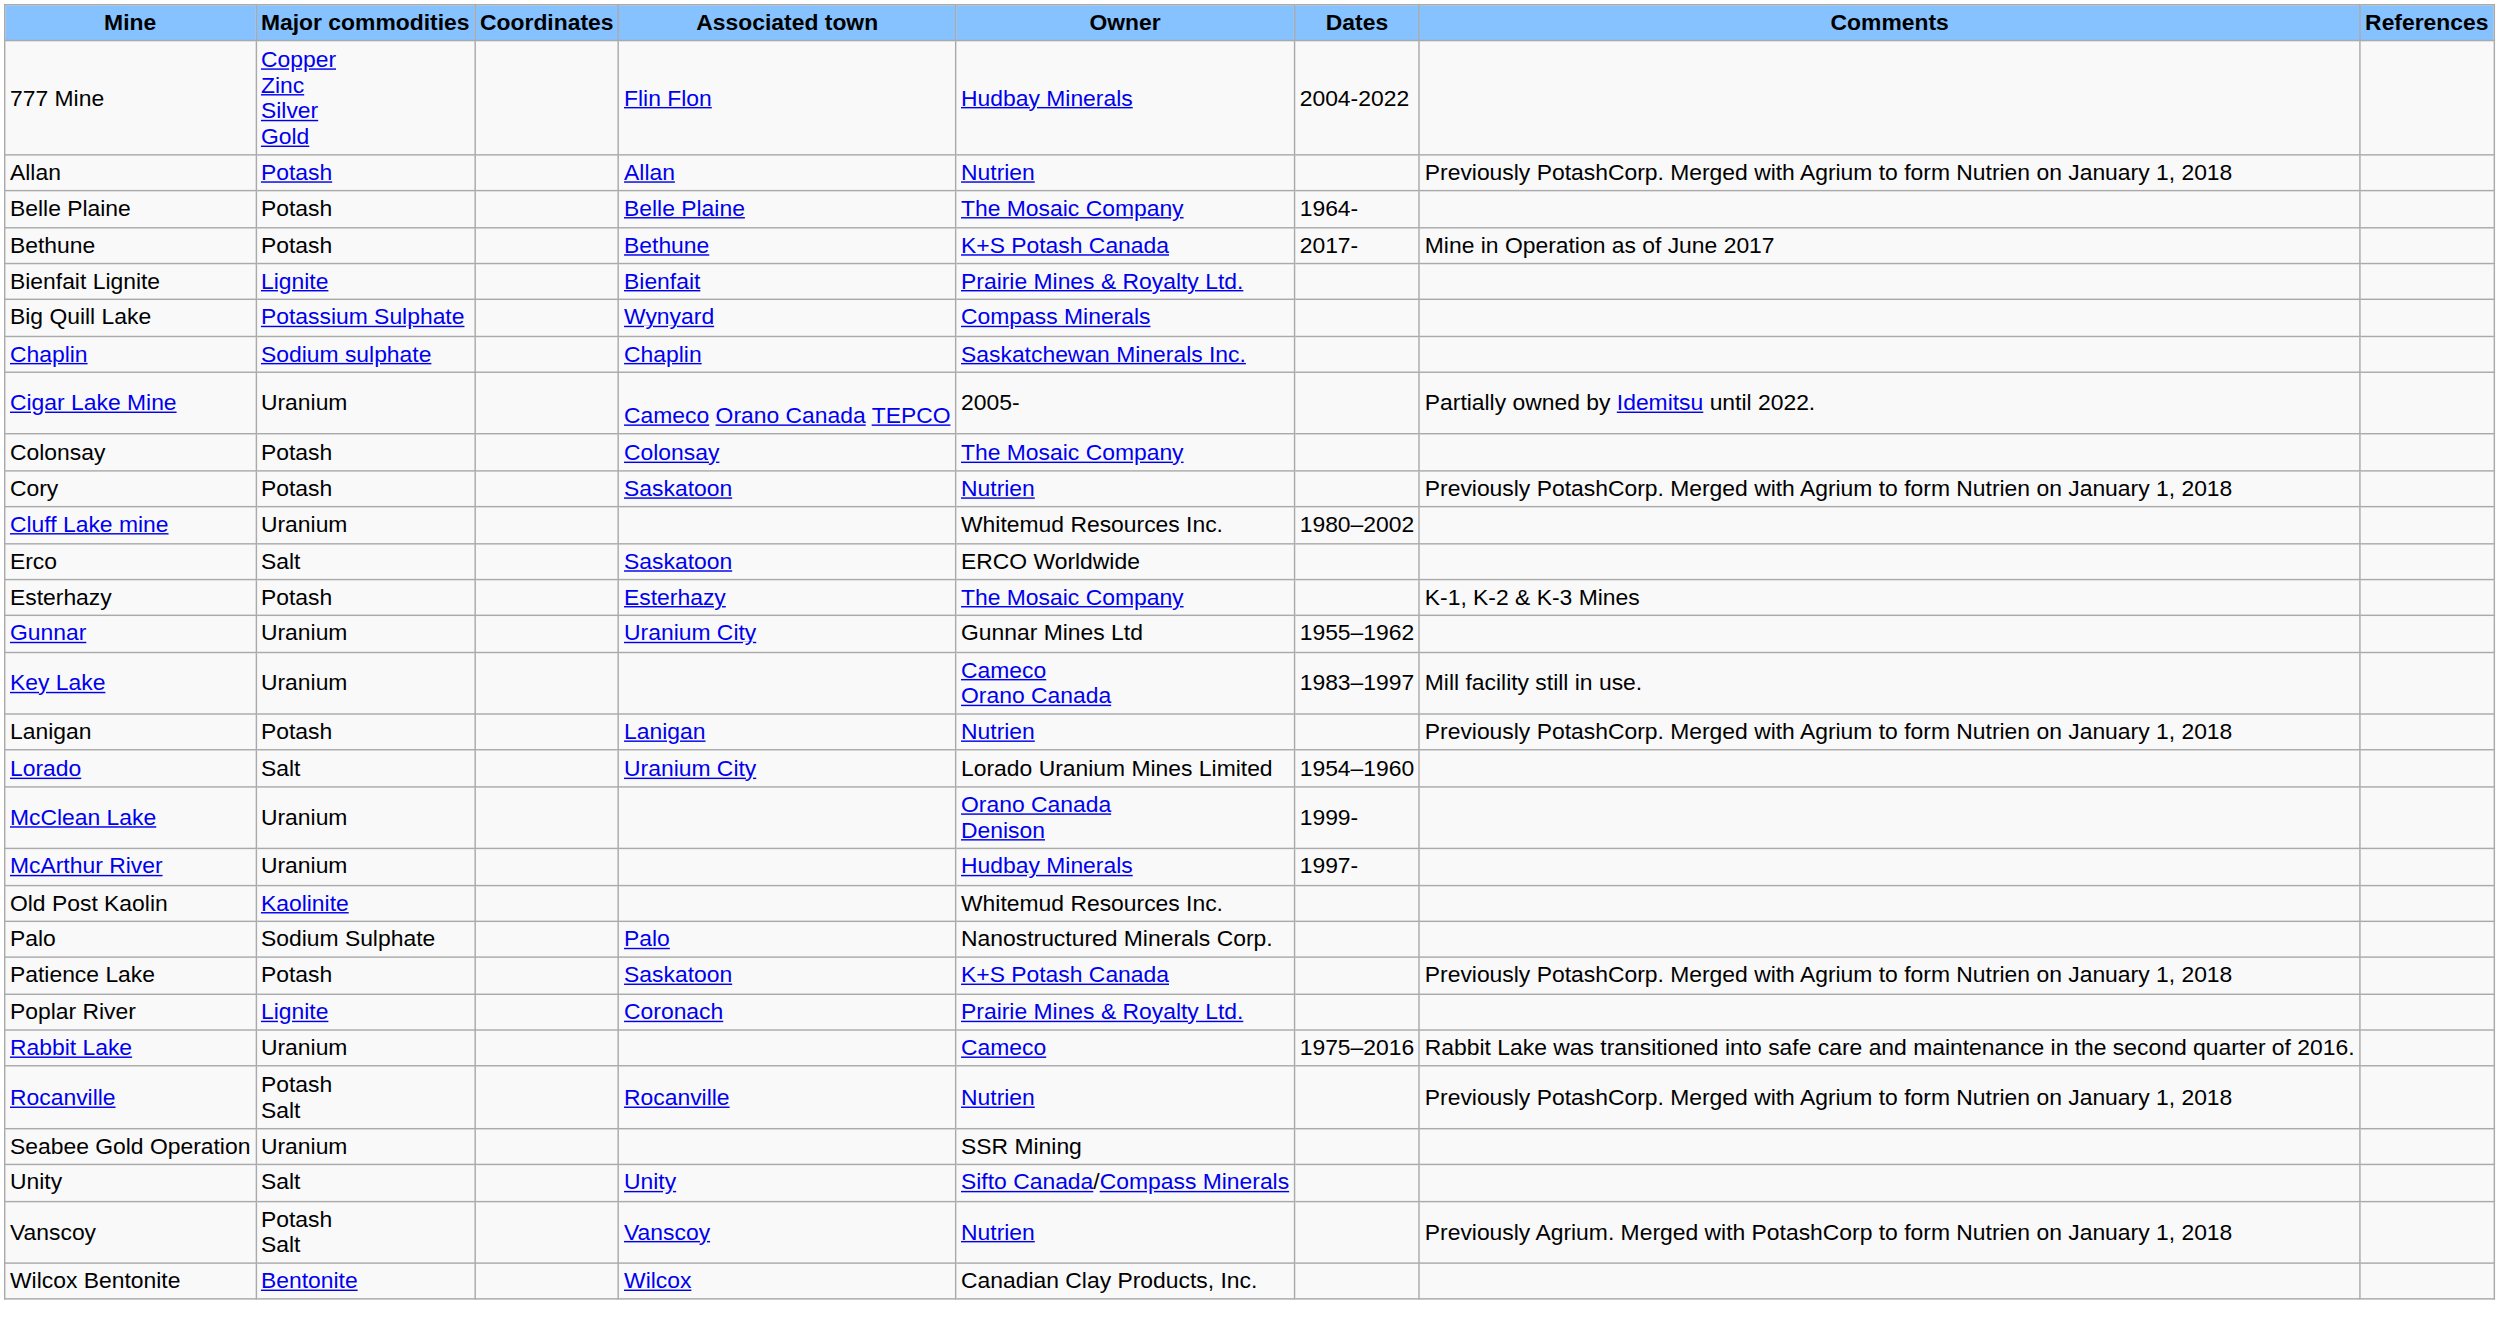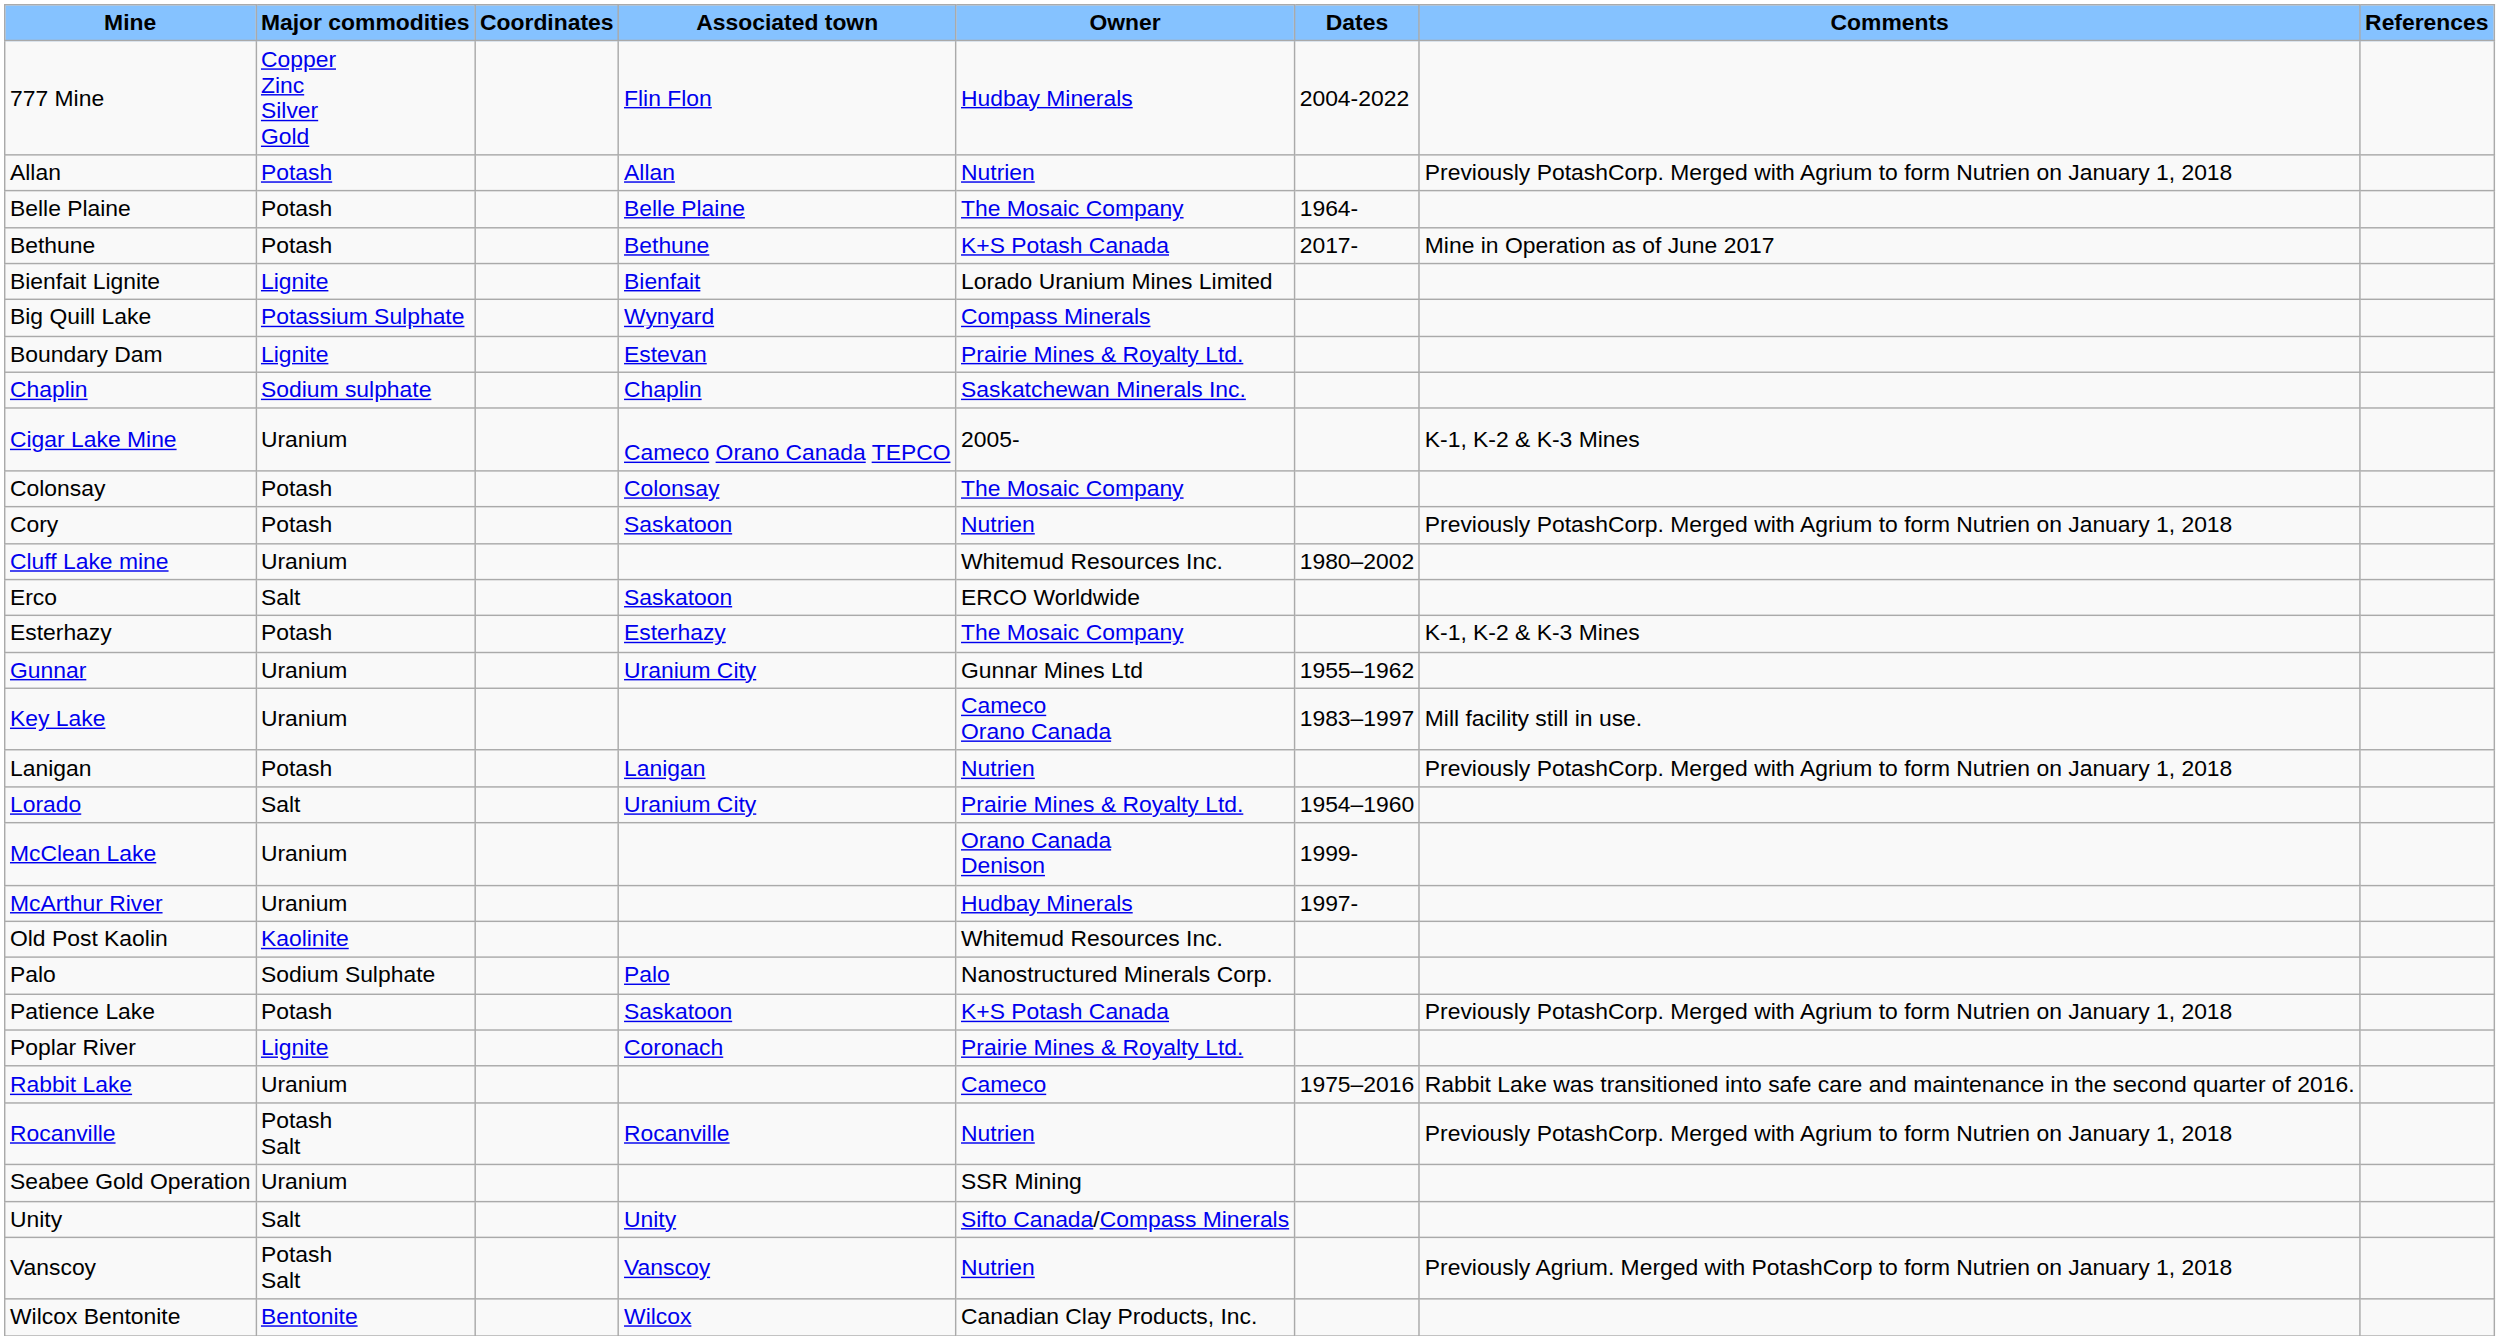Bienfait Lignite | Owner: Prairie Mines & Royalty Ltd. -> Lorado Uranium Mines Limited
+ row: Boundary Dam | Lignite | Estevan | Prairie Mines & Royalty Ltd.
Cigar Lake Mine | Comments: Partially owned by Idemitsu until 2022. -> K-1, K-2 & K-3 Mines
Lorado | Owner: Lorado Uranium Mines Limited -> Prairie Mines & Royalty Ltd.
